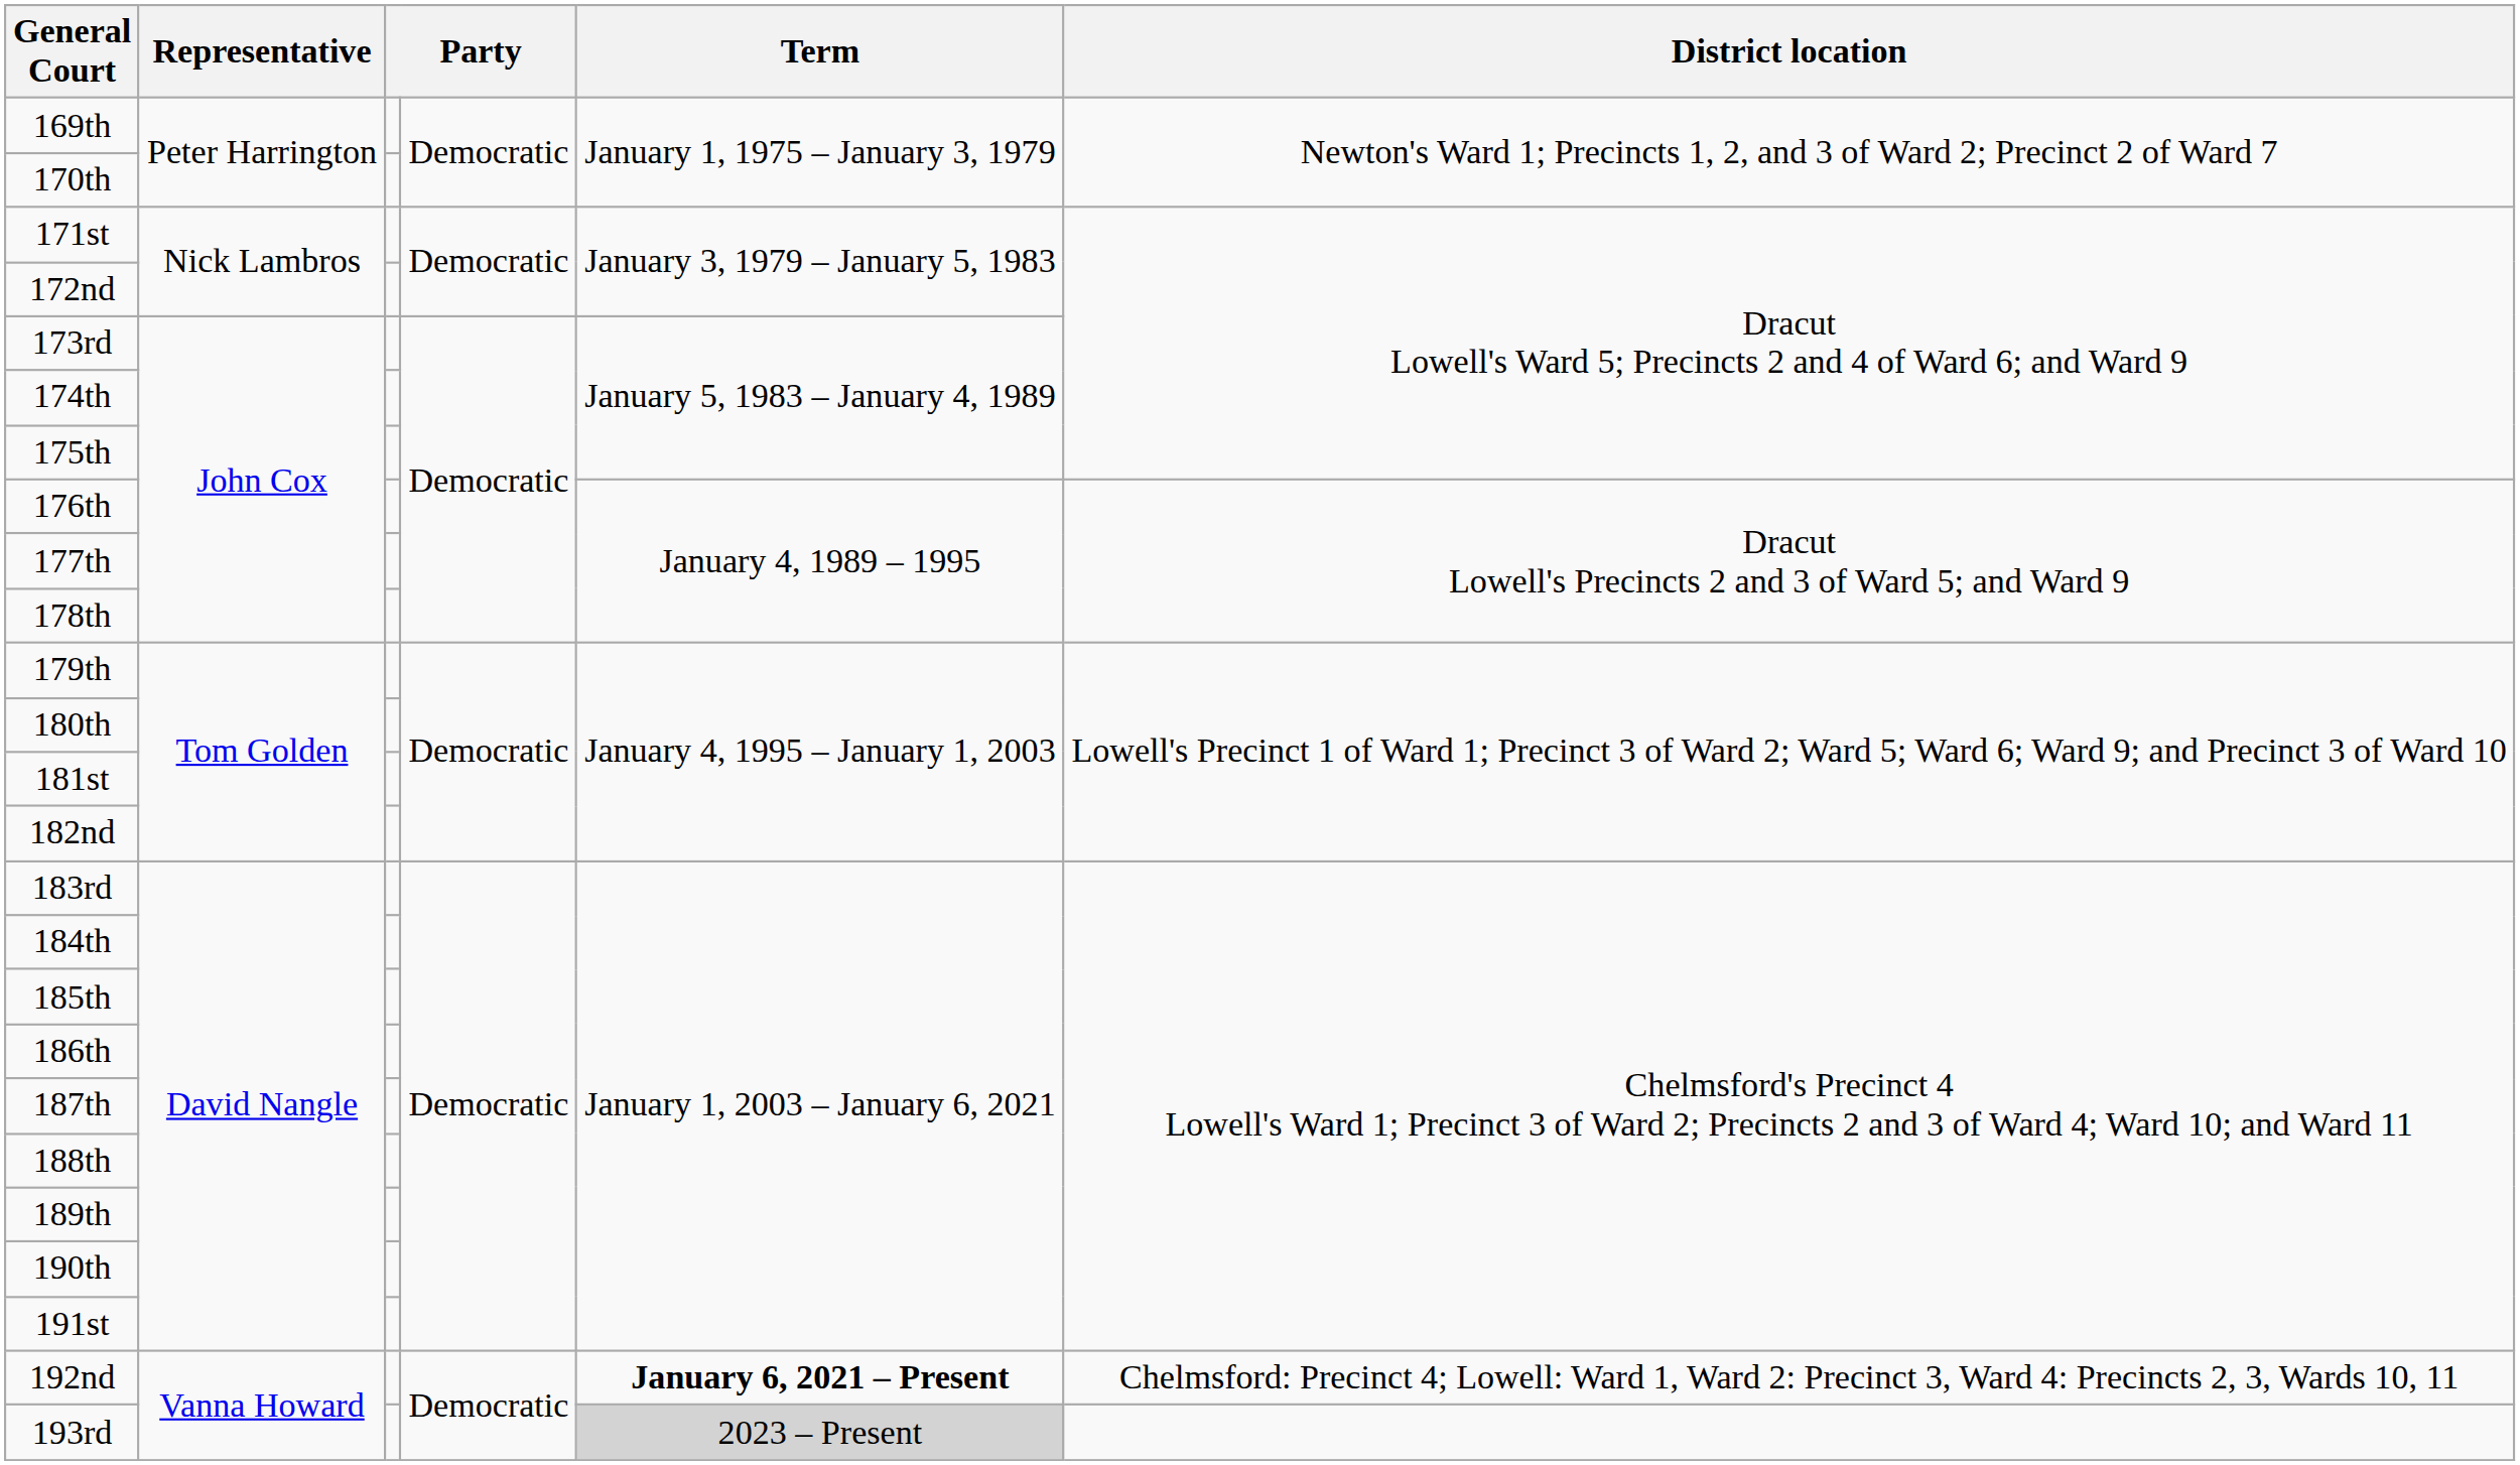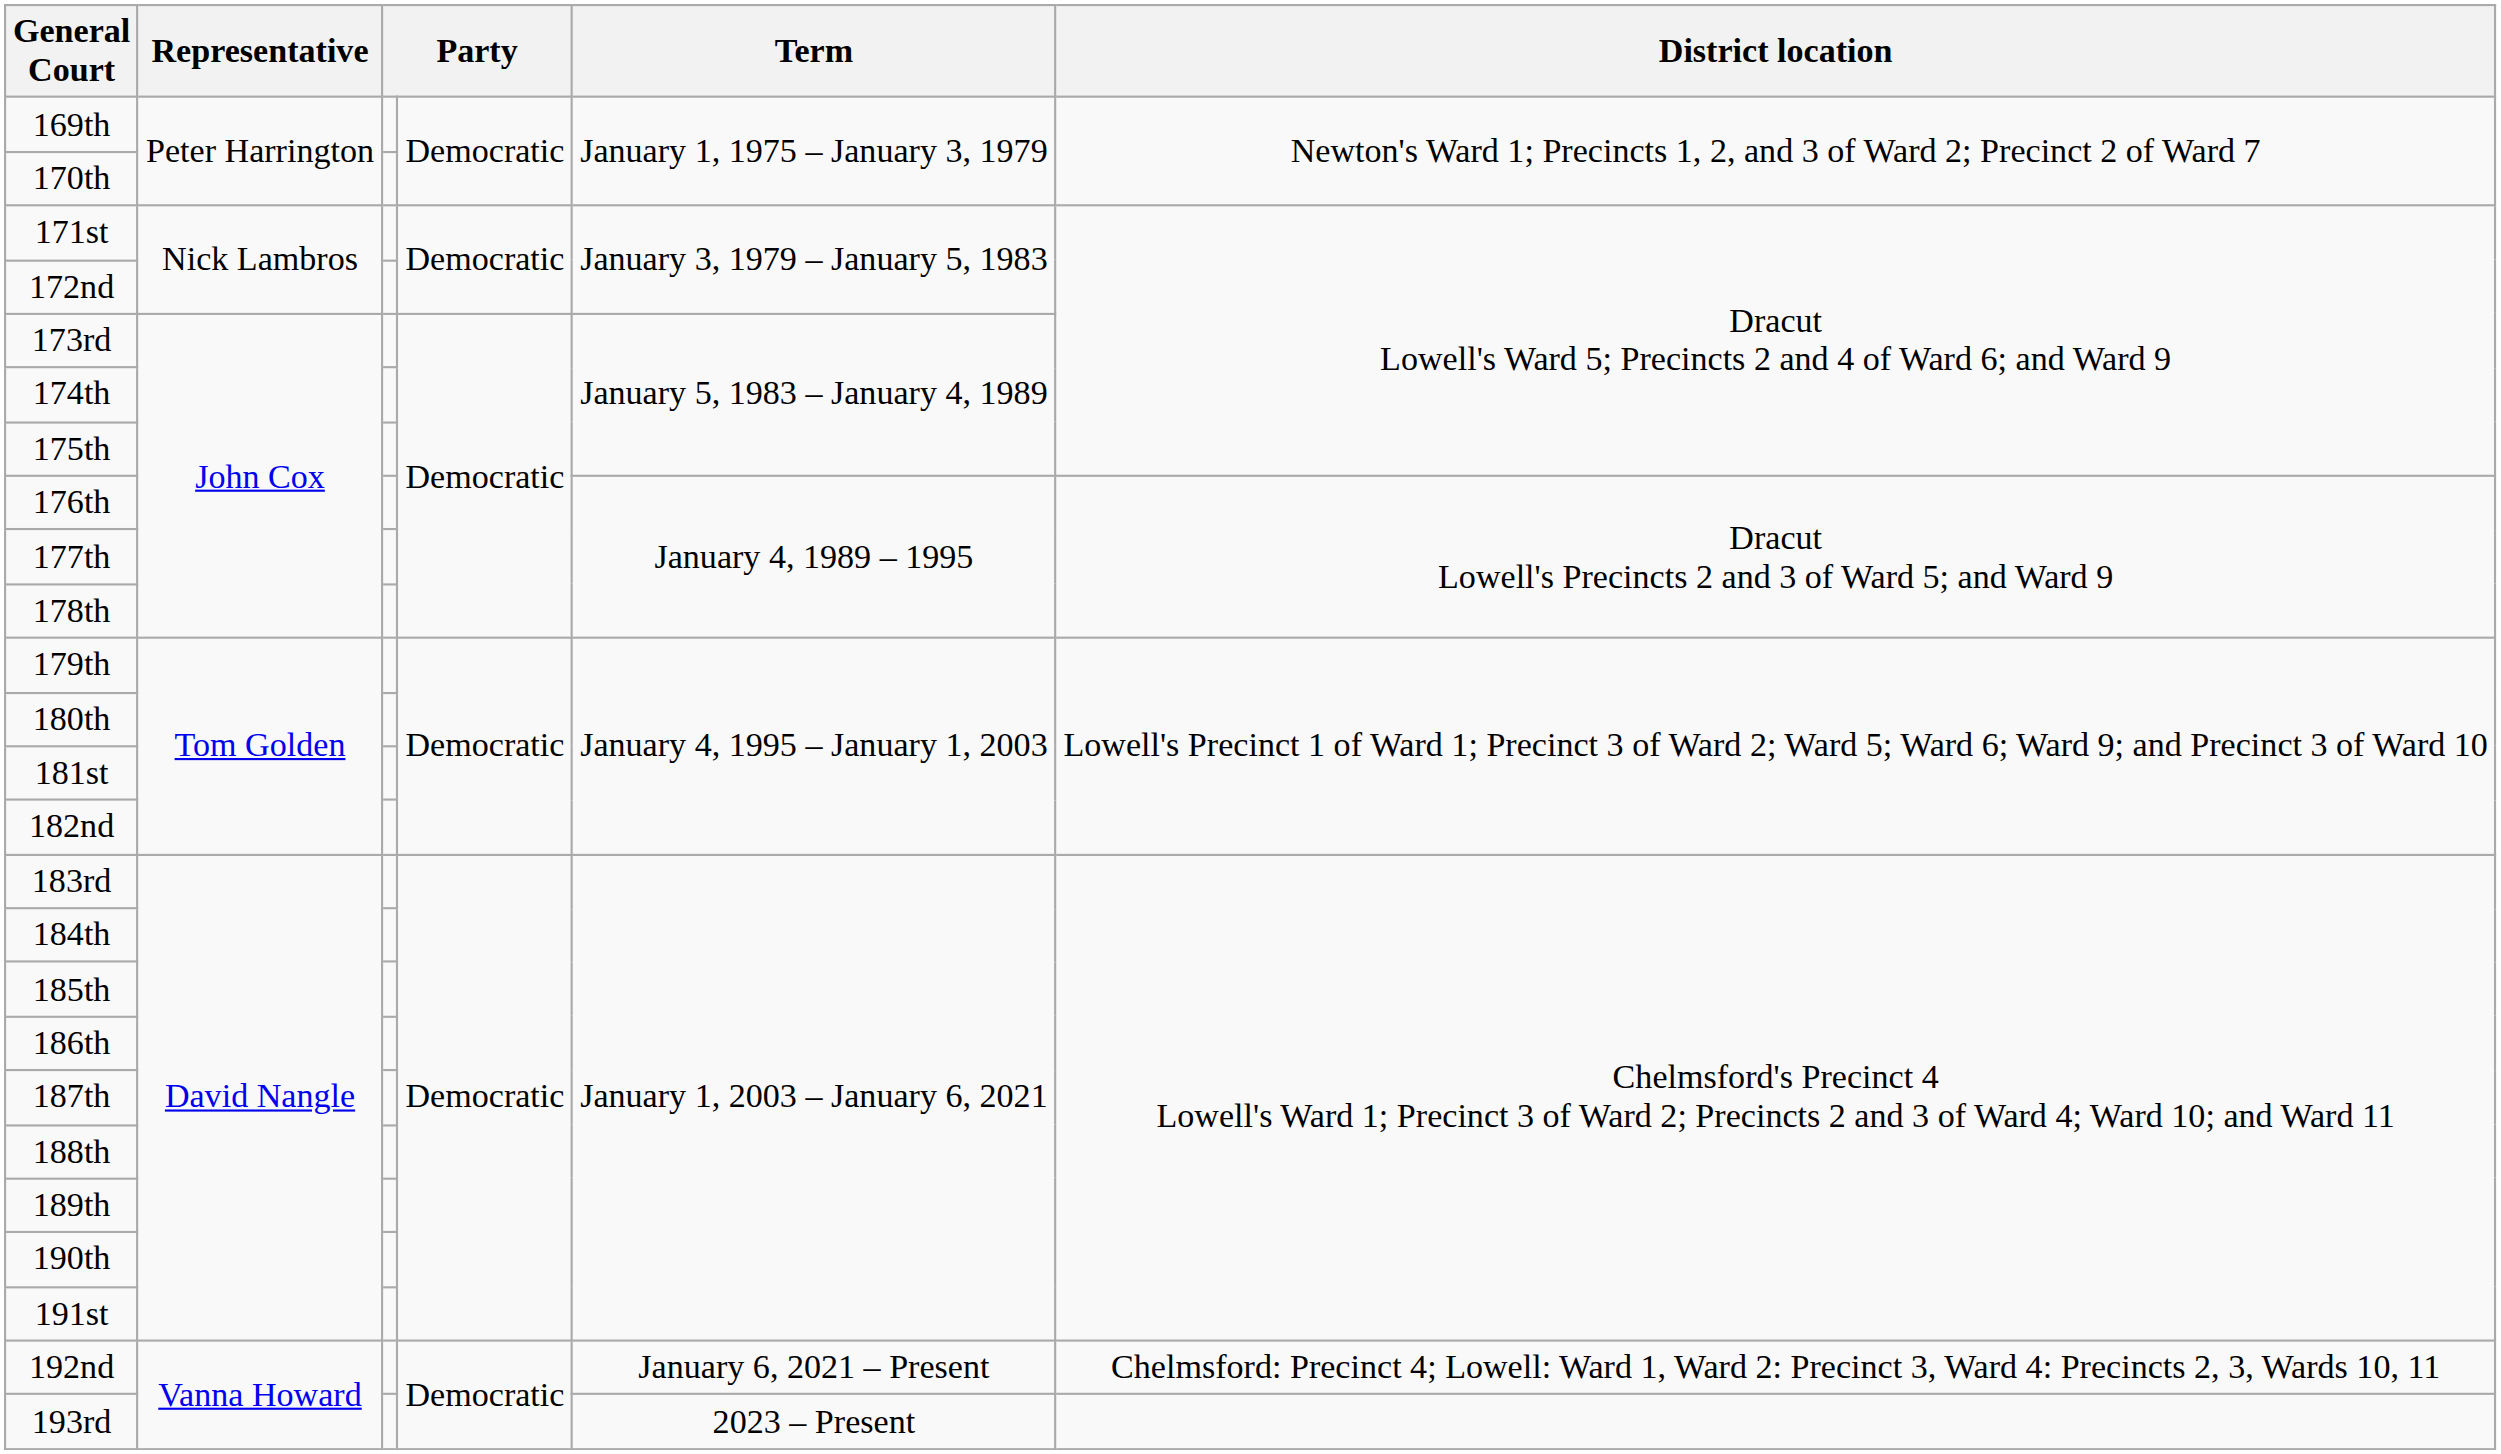192nd | Term: bold -> normal
193rd | Term: lightgrey background -> no background
